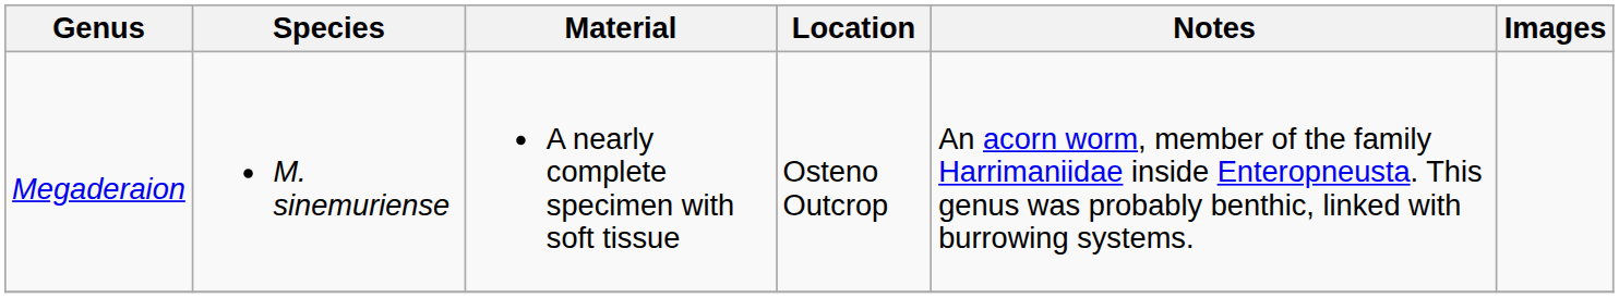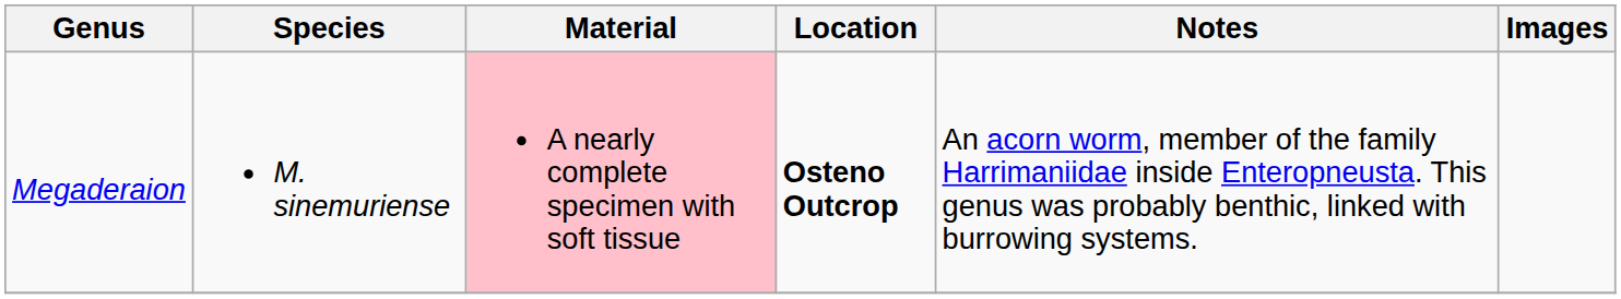Megaderaion | Material: no background -> pink background
Megaderaion | Location: normal -> bold
